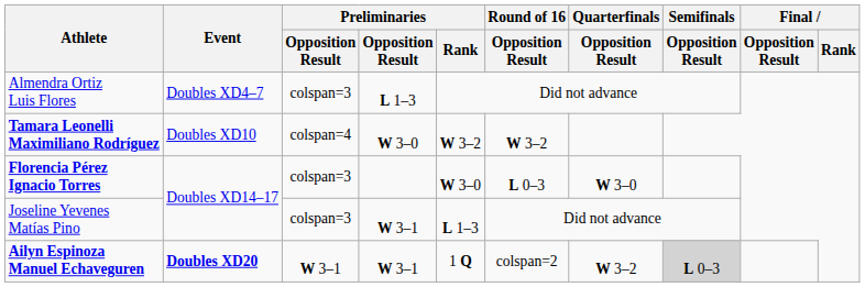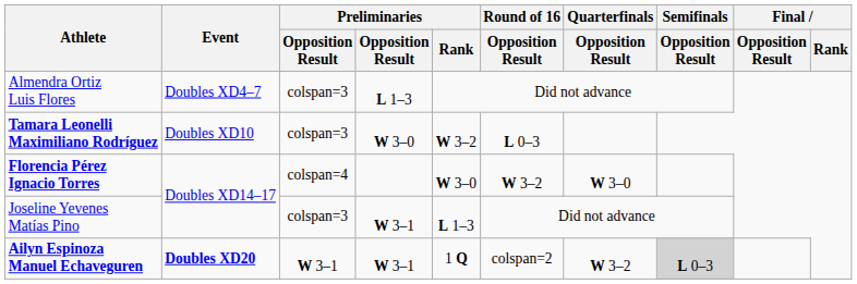Tamara Leonelli Maximiliano Rodríguez | column 3: colspan=4 -> colspan=3
Tamara Leonelli Maximiliano Rodríguez | Round of 16 / Opposition Result: W 3–2 -> L 0–3
Florencia Pérez Ignacio Torres | column 3: colspan=3 -> colspan=4
Florencia Pérez Ignacio Torres | Round of 16 / Opposition Result: L 0–3 -> W 3–2
